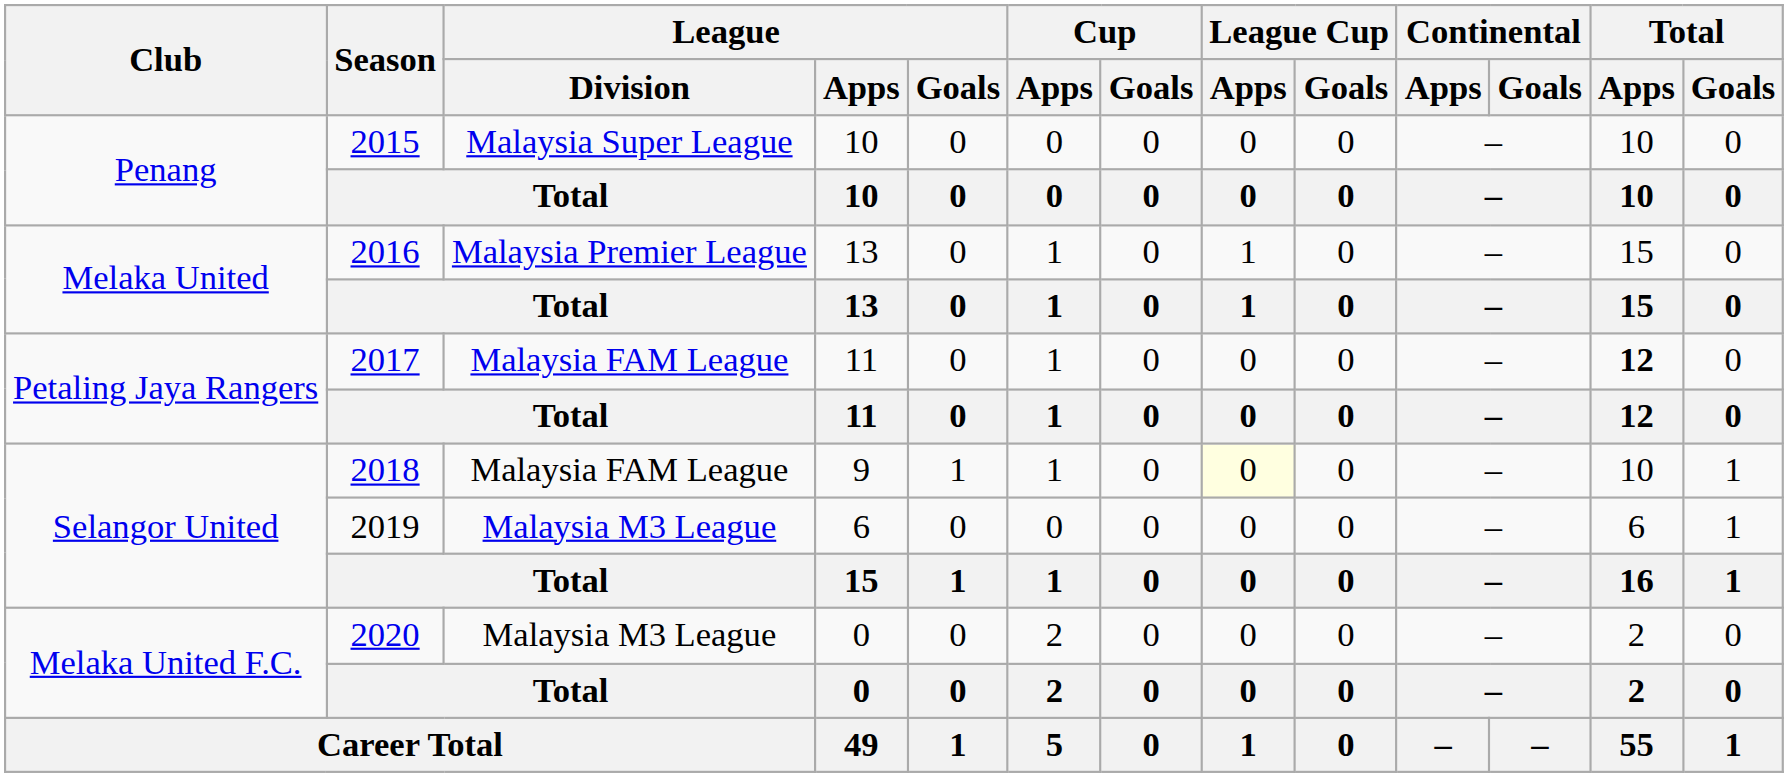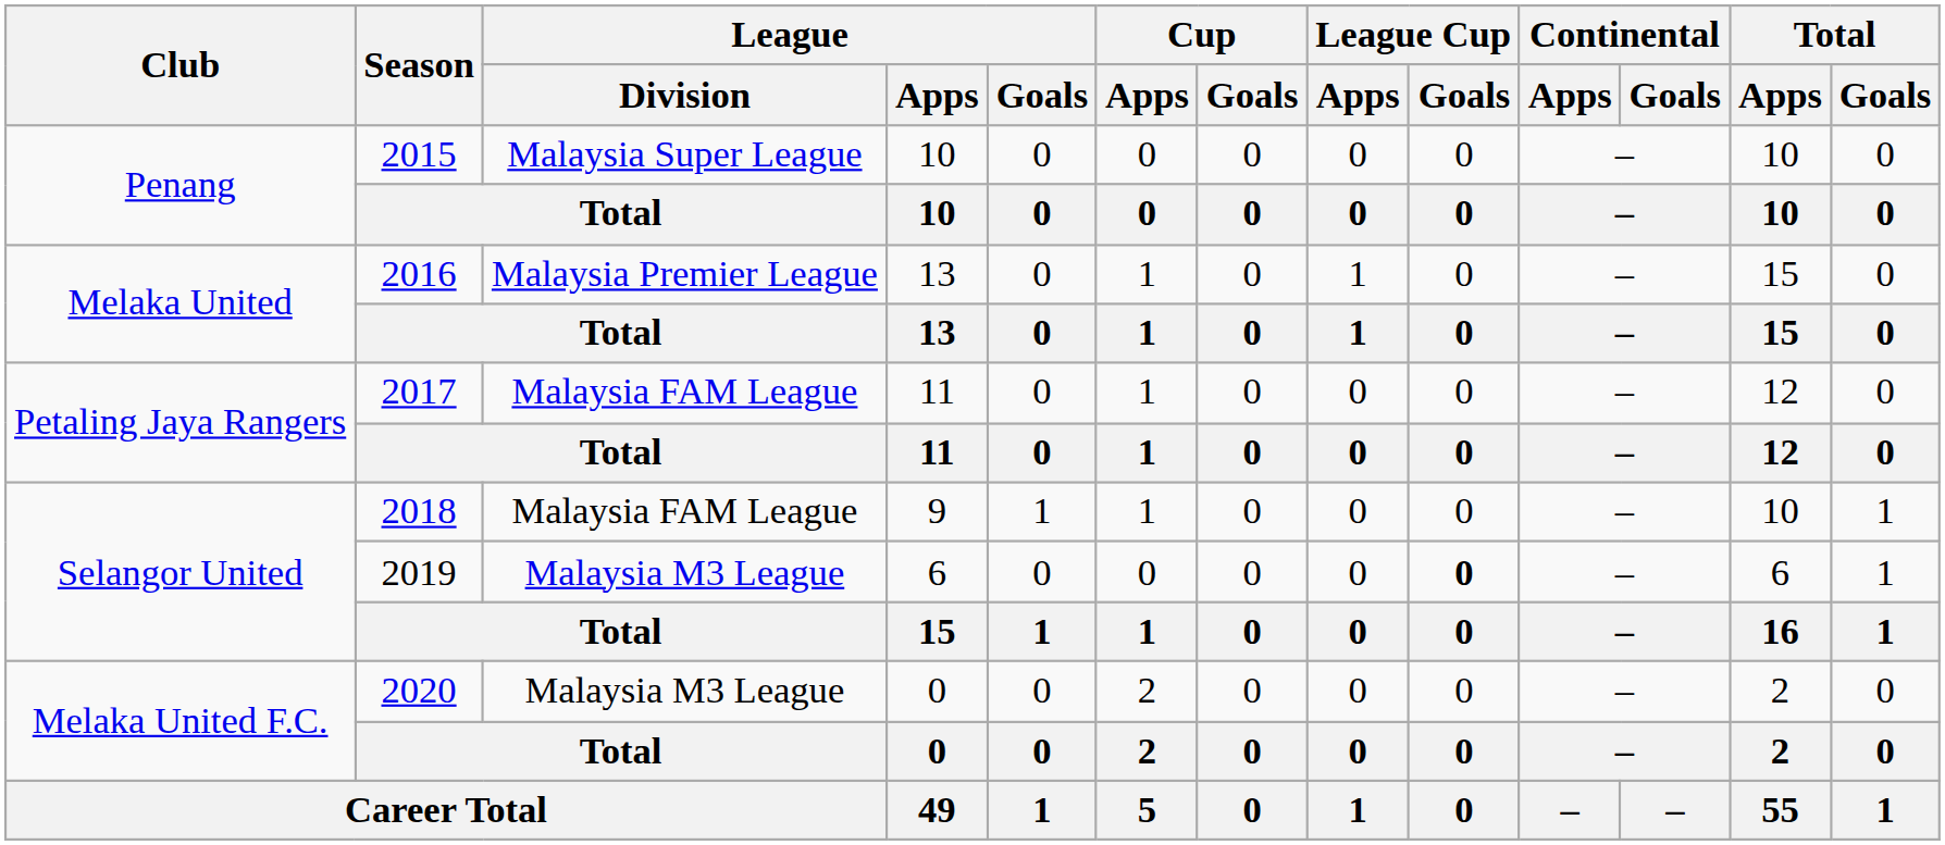2017 | Total / Apps: bold -> normal
2018 | League Cup / Apps: lightyellow background -> no background
2019 | League Cup / Goals: normal -> bold
